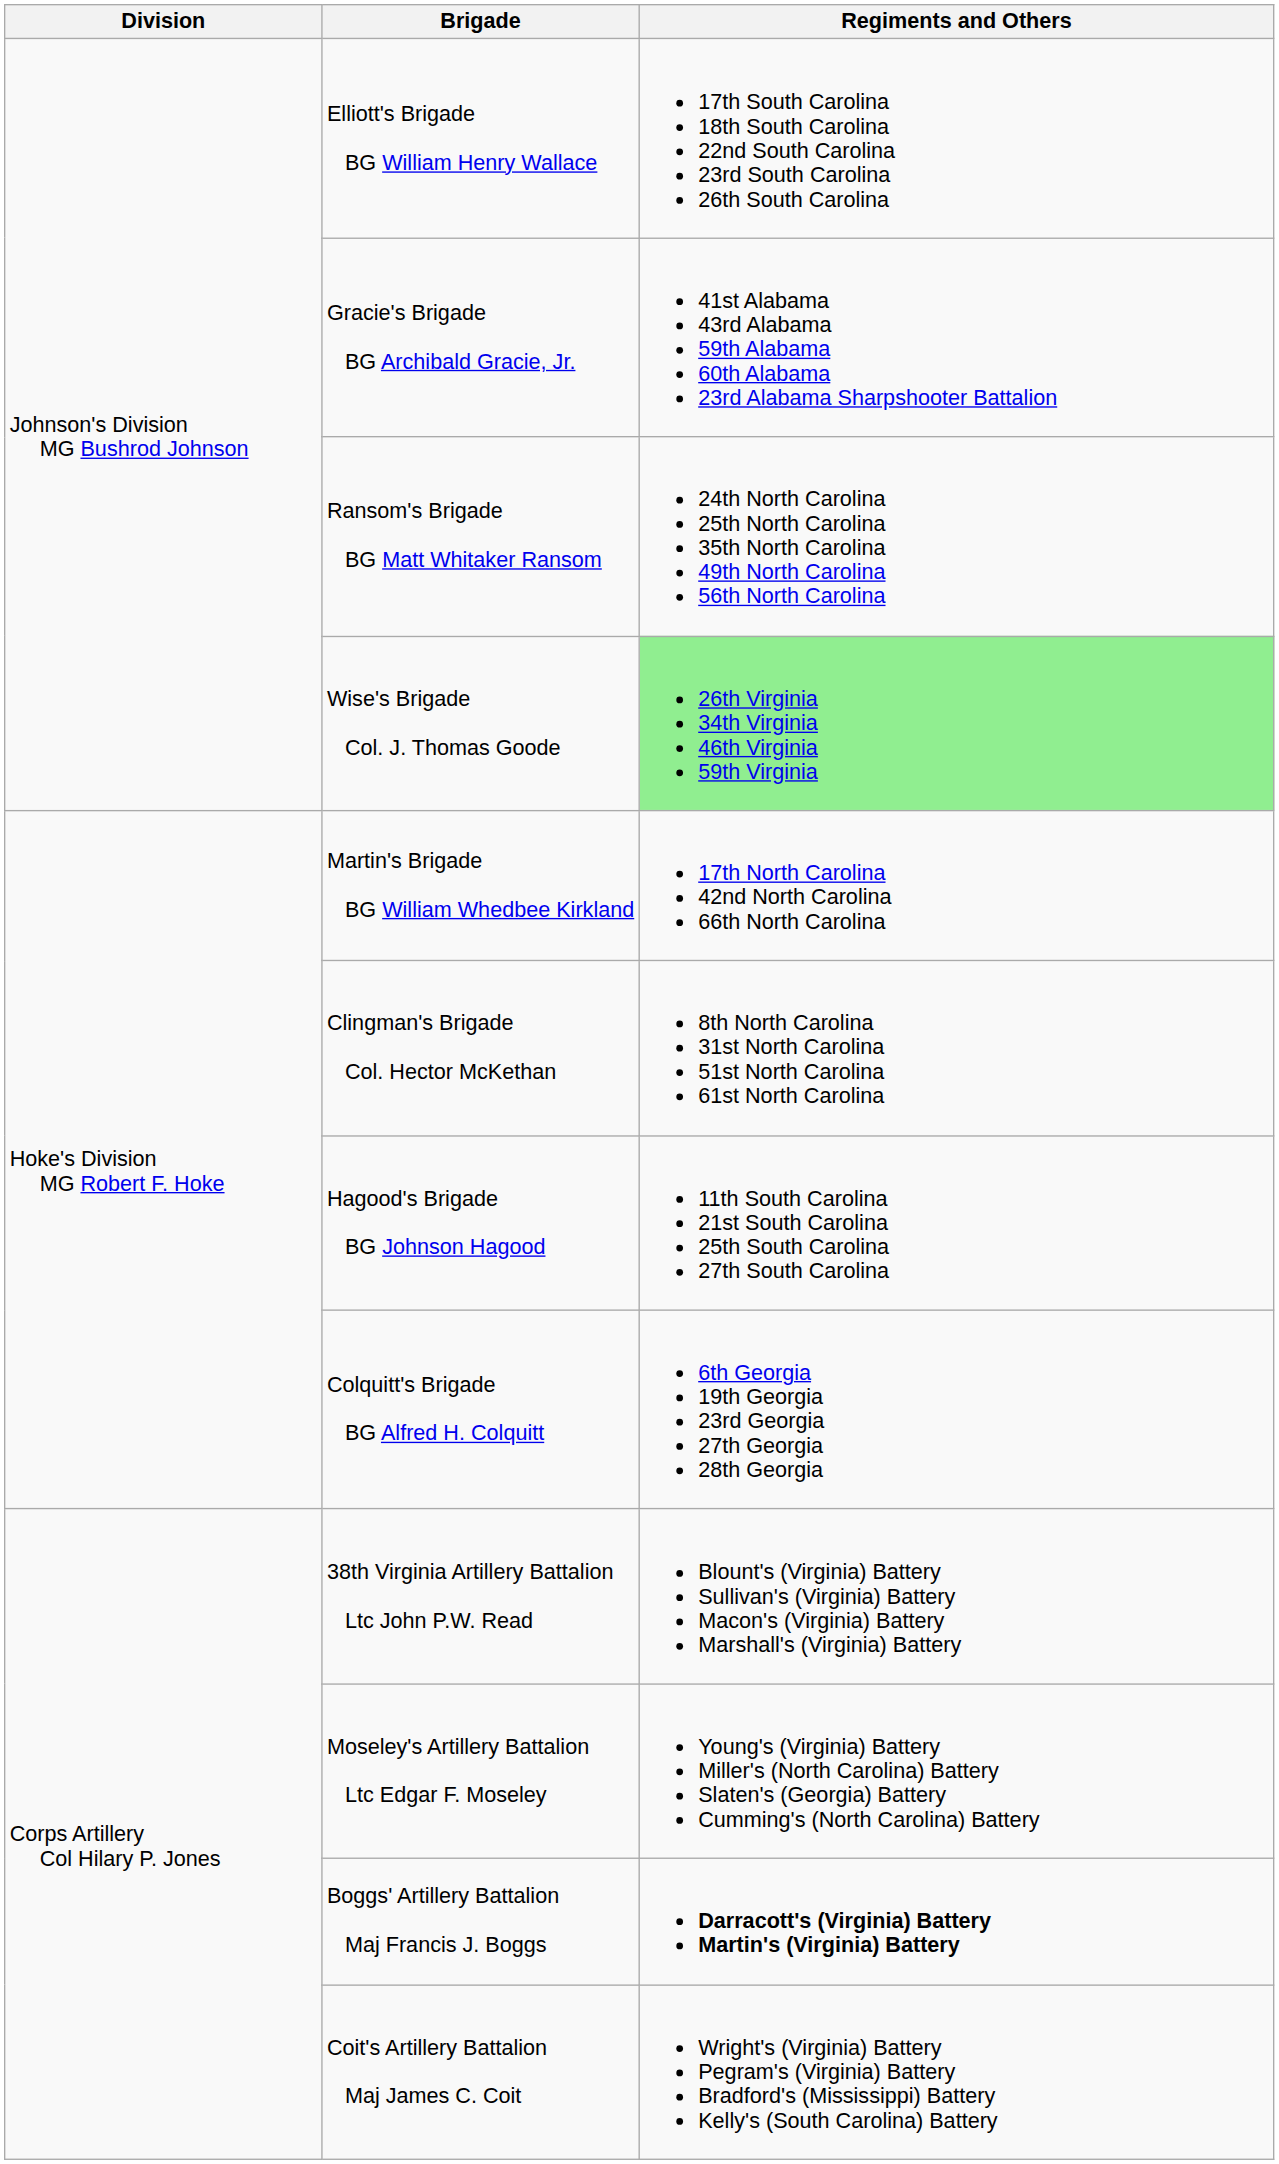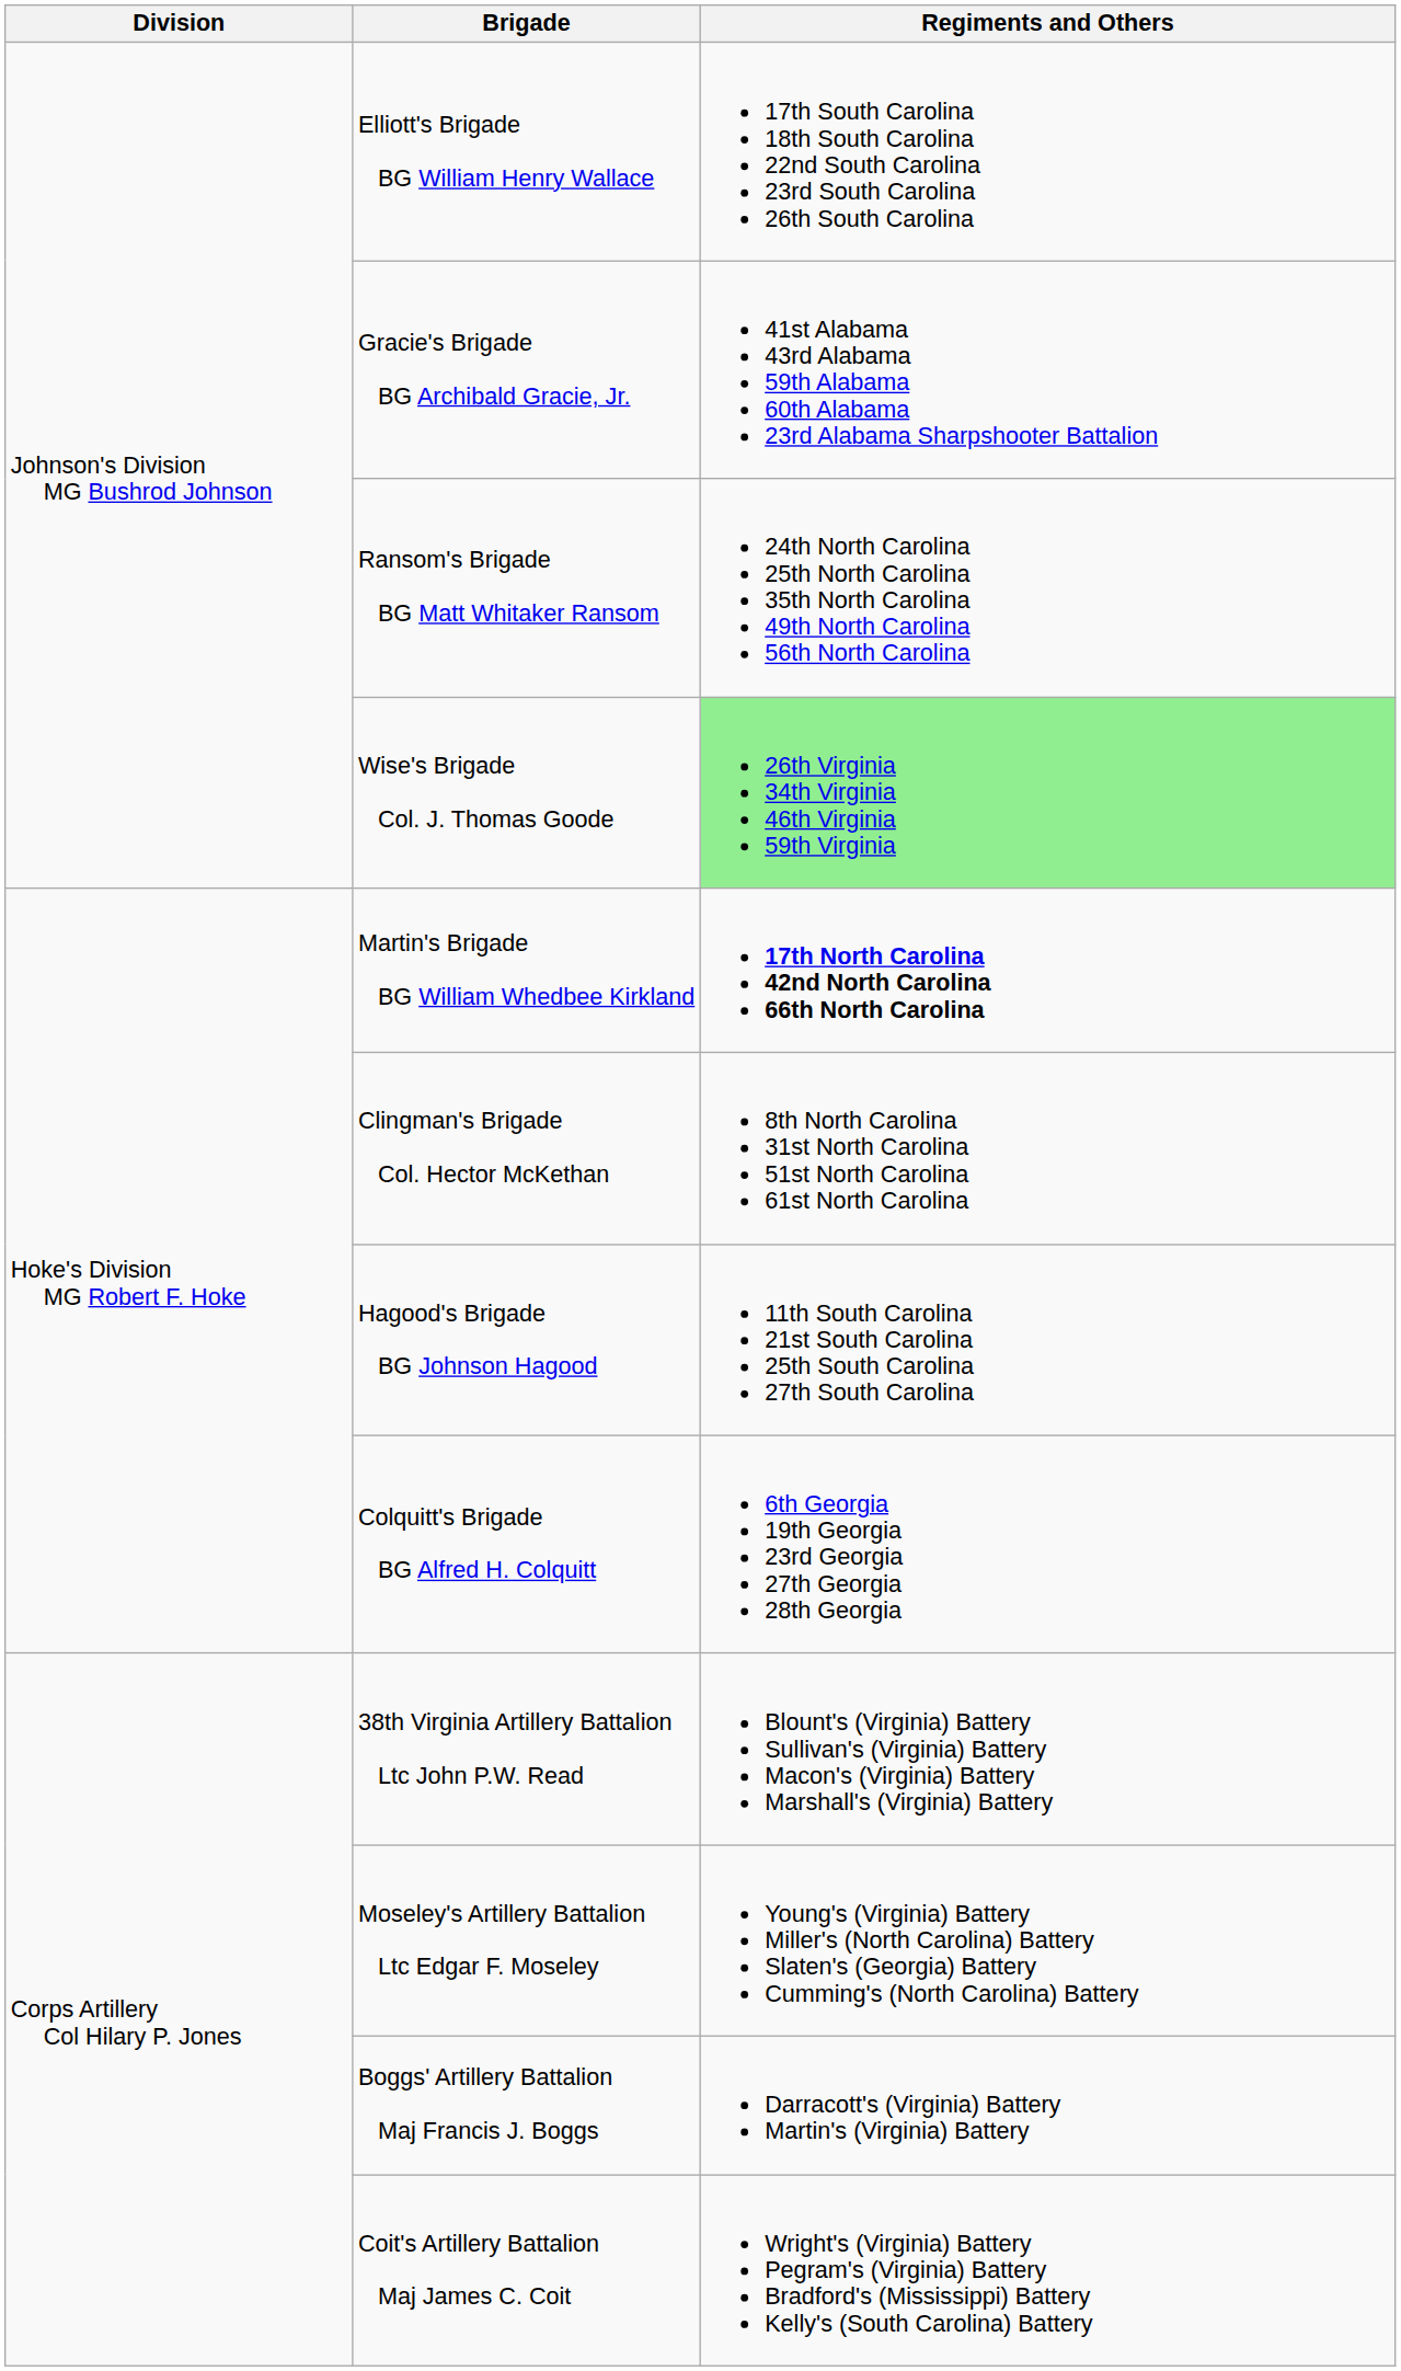Martin's Brigade BG William Whedbee Kirkland | Regiments and Others: normal -> bold
Boggs' Artillery Battalion Maj Francis J. Boggs | Regiments and Others: bold -> normal
